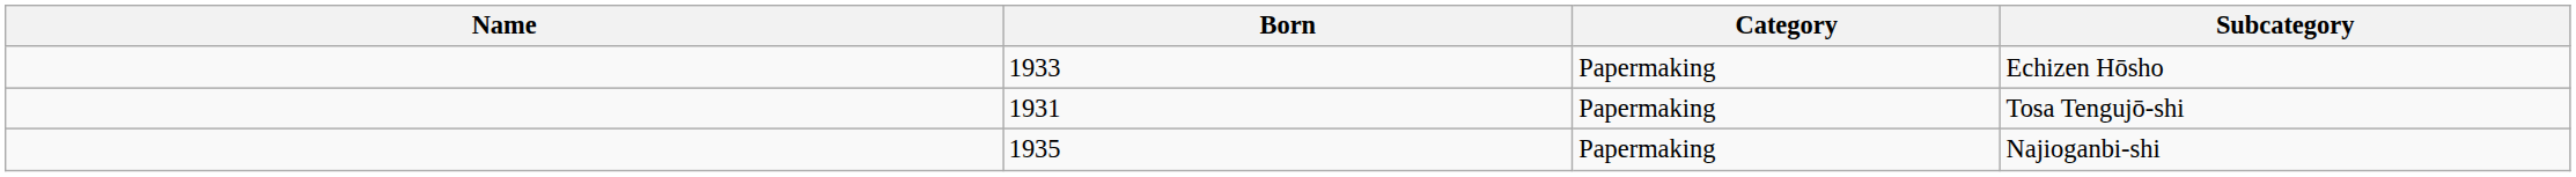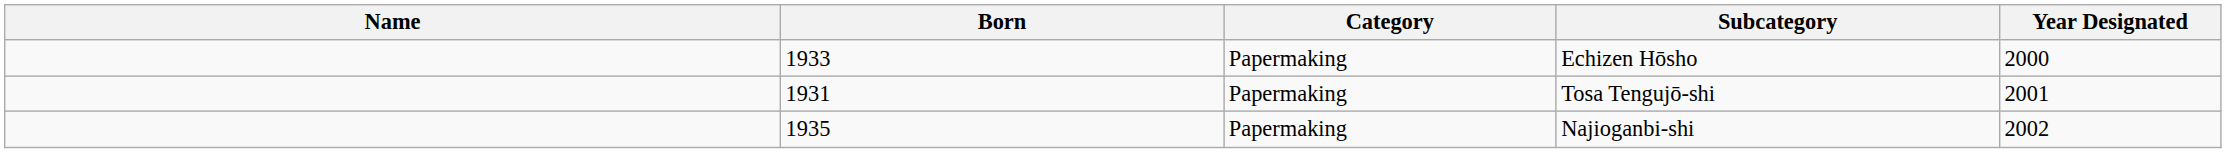+ column: Year Designated | 2000 | 2001 | 2002
